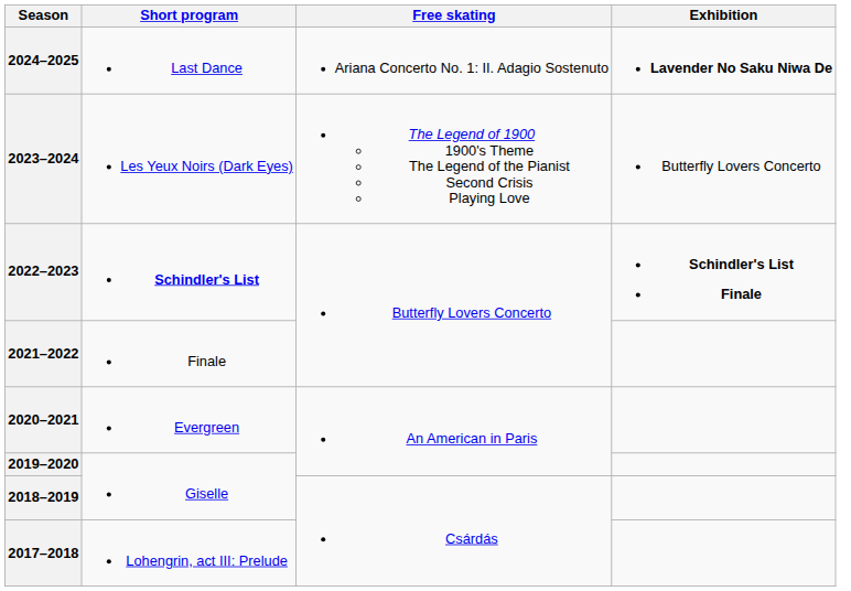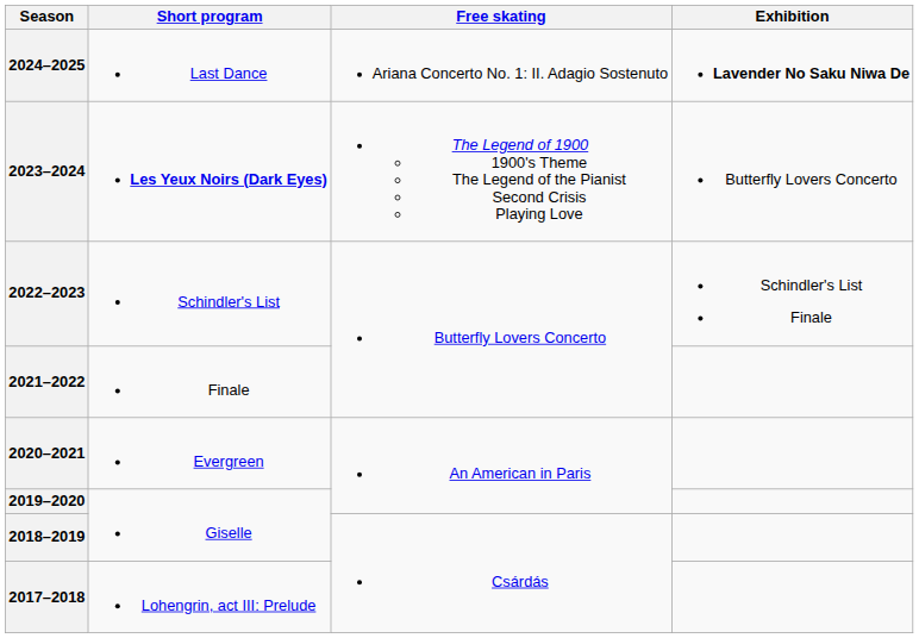2023–2024 | Short program: normal -> bold
2022–2023 | Short program: bold -> normal
2022–2023 | Exhibition: bold -> normal
